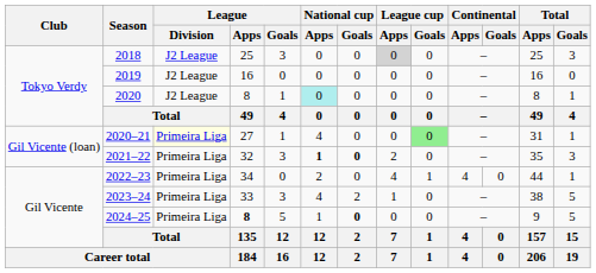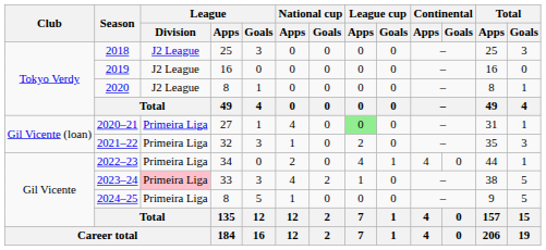2018 | League cup / Apps: lightgrey background -> no background
2020 | National cup / Apps: paleturquoise background -> no background
2020–21 | League / Division: lightyellow background -> no background
2020–21 | League cup / Apps: no background -> lightgreen background
2020–21 | League cup / Goals: lightgreen background -> no background
2021–22 | National cup / Apps: bold -> normal
2021–22 | National cup / Goals: bold -> normal
2023–24 | League / Division: no background -> pink background
2024–25 | League / Apps: bold -> normal
2024–25 | National cup / Goals: bold -> normal
